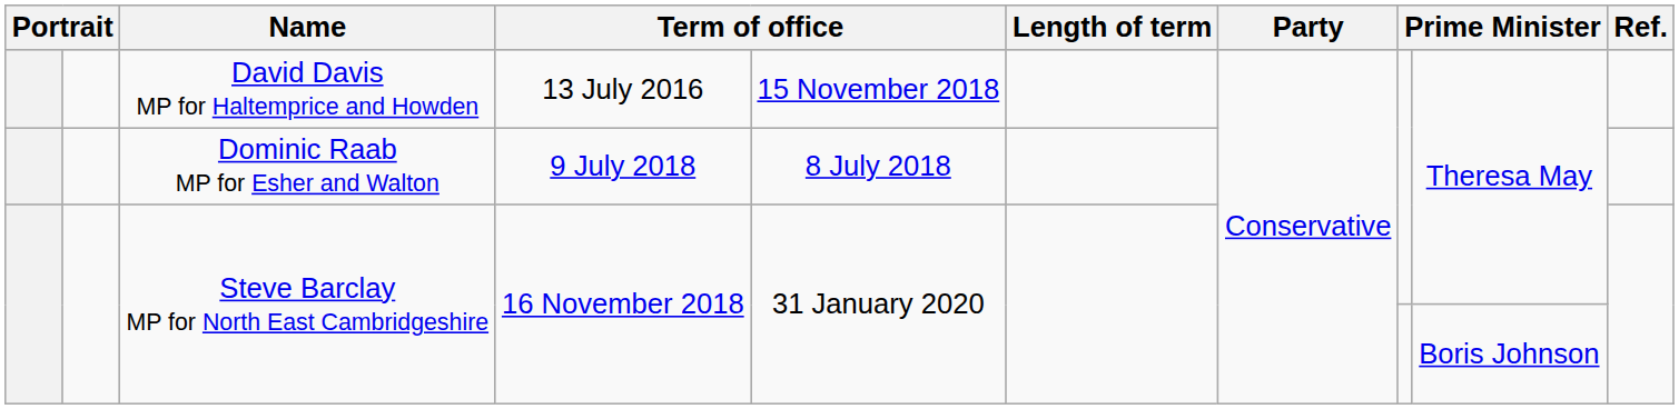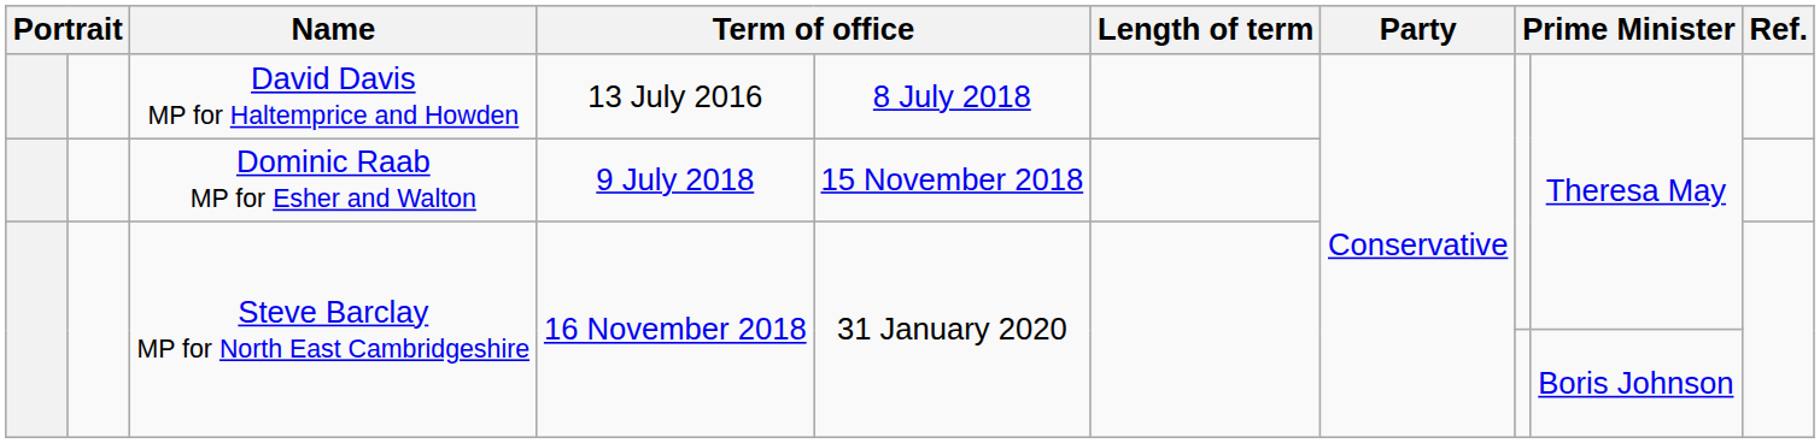David Davis MP for Haltemprice and Howden | column 5: 15 November 2018 -> 8 July 2018
Dominic Raab MP for Esher and Walton | column 5: 8 July 2018 -> 15 November 2018
